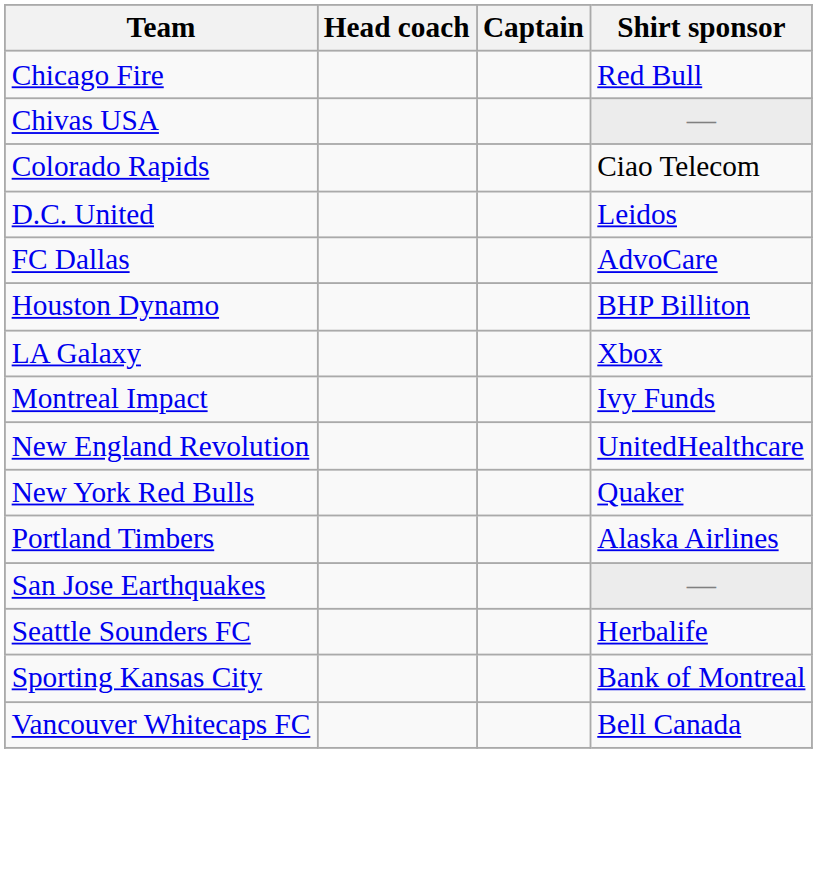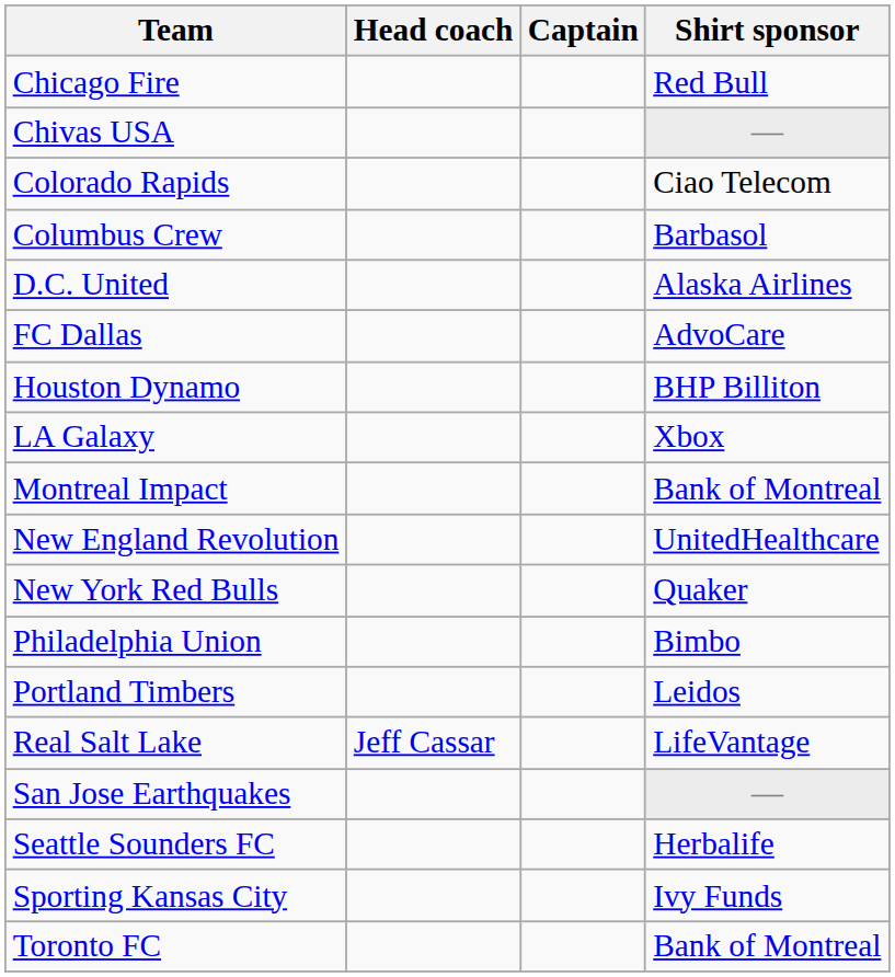+ row: Columbus Crew | Barbasol
D.C. United | Shirt sponsor: Leidos -> Alaska Airlines
Montreal Impact | Shirt sponsor: Ivy Funds -> Bank of Montreal
+ row: Philadelphia Union | Bimbo
Portland Timbers | Shirt sponsor: Alaska Airlines -> Leidos
+ row: Real Salt Lake | Jeff Cassar | LifeVantage
Sporting Kansas City | Shirt sponsor: Bank of Montreal -> Ivy Funds
+ row: Toronto FC | Bank of Montreal
- row: Vancouver Whitecaps FC | Bell Canada
